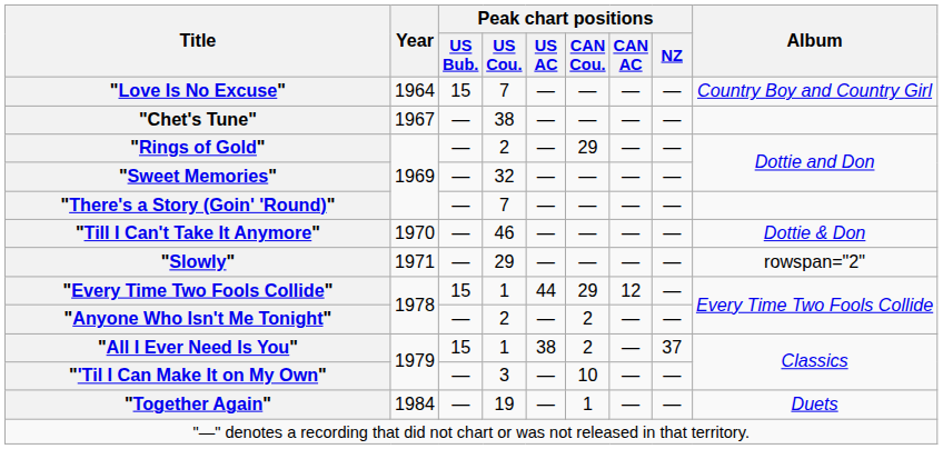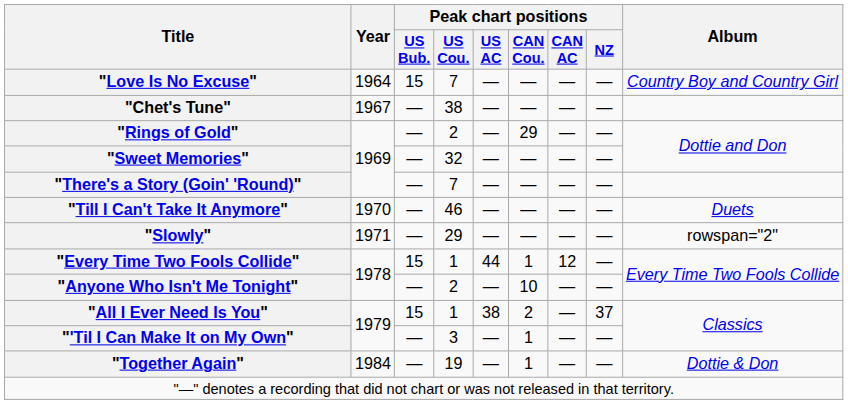"Till I Can't Take It Anymore" | Album: Dottie & Don -> Duets
"Every Time Two Fools Collide" | Peak chart positions / CAN Cou.: 29 -> 1
"Anyone Who Isn't Me Tonight" | Peak chart positions / CAN Cou.: 2 -> 10
"'Til I Can Make It on My Own" | Peak chart positions / CAN Cou.: 10 -> 1
"Together Again" | Album: Duets -> Dottie & Don
